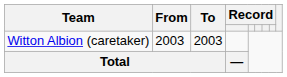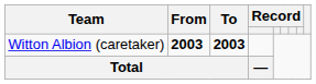Witton Albion (caretaker) | From: normal -> bold
Witton Albion (caretaker) | To: normal -> bold
